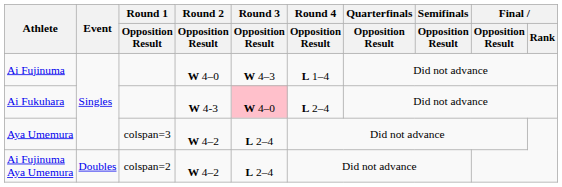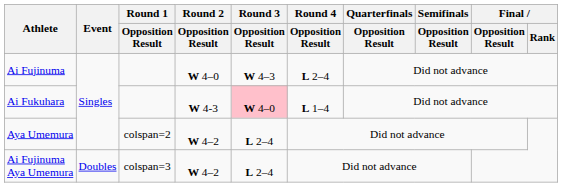Ai Fujinuma | Round 4 / Opposition Result: L 1–4 -> L 2–4
Ai Fukuhara | Round 4 / Opposition Result: L 2–4 -> L 1–4
Aya Umemura | Round 1 / Opposition Result: colspan=3 -> colspan=2
Ai Fujinuma Aya Umemura | Round 1 / Opposition Result: colspan=2 -> colspan=3
